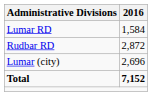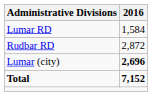Lumar (city) | 2016: normal -> bold
